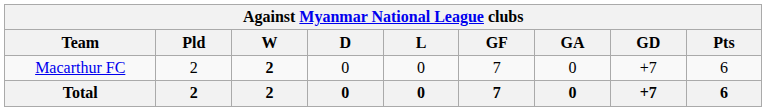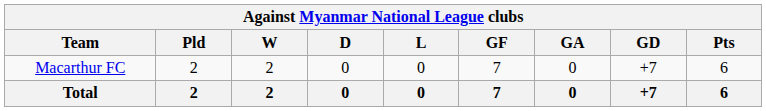Macarthur FC | W: bold -> normal
